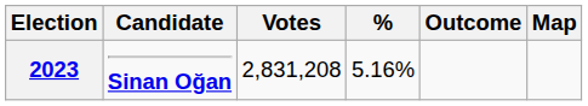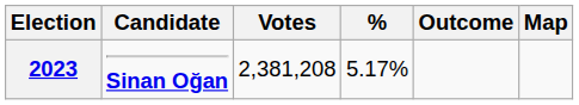2023 | Votes: 2,831,208 -> 2,381,208
2023 | %: 5.16% -> 5.17%
